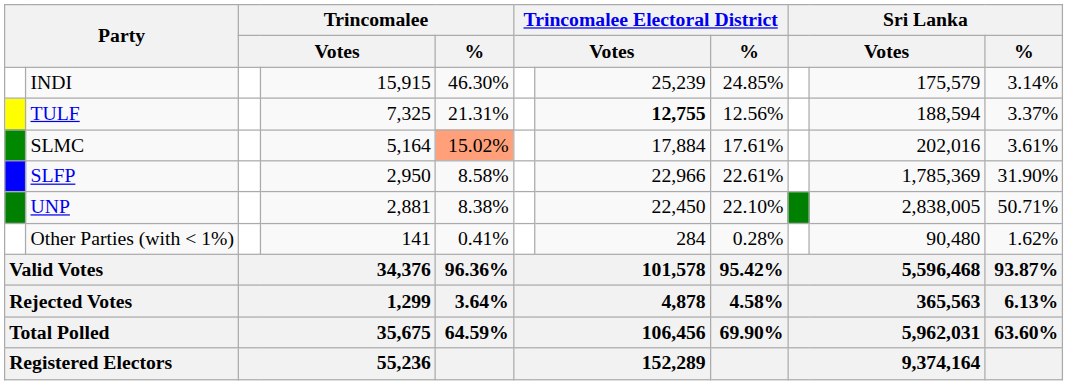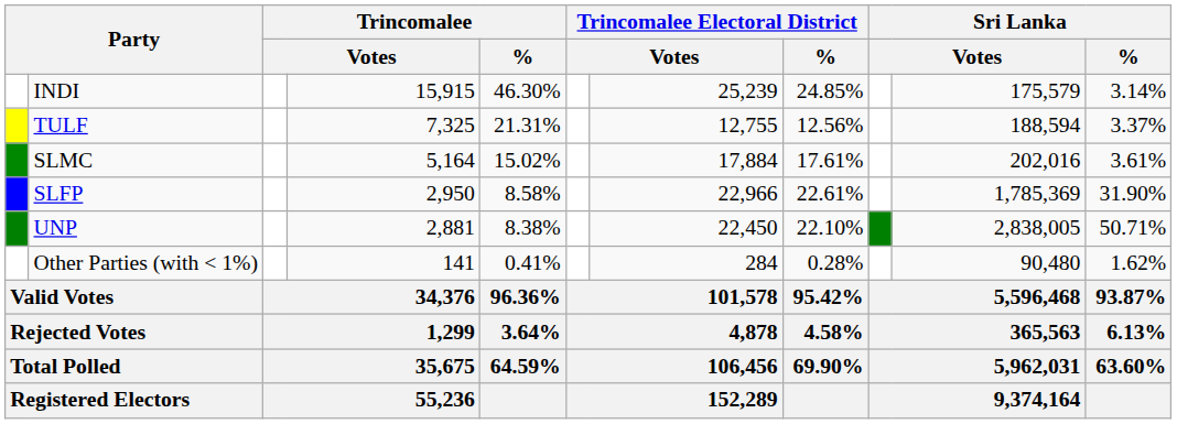TULF | column 7: bold -> normal
SLMC | Trincomalee / %: lightsalmon background -> no background
